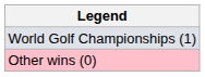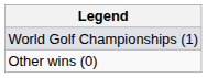row 3 | column 1: pink background -> no background
